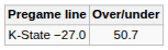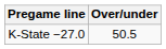K-State −27.0 | Over/under: 50.7 -> 50.5
